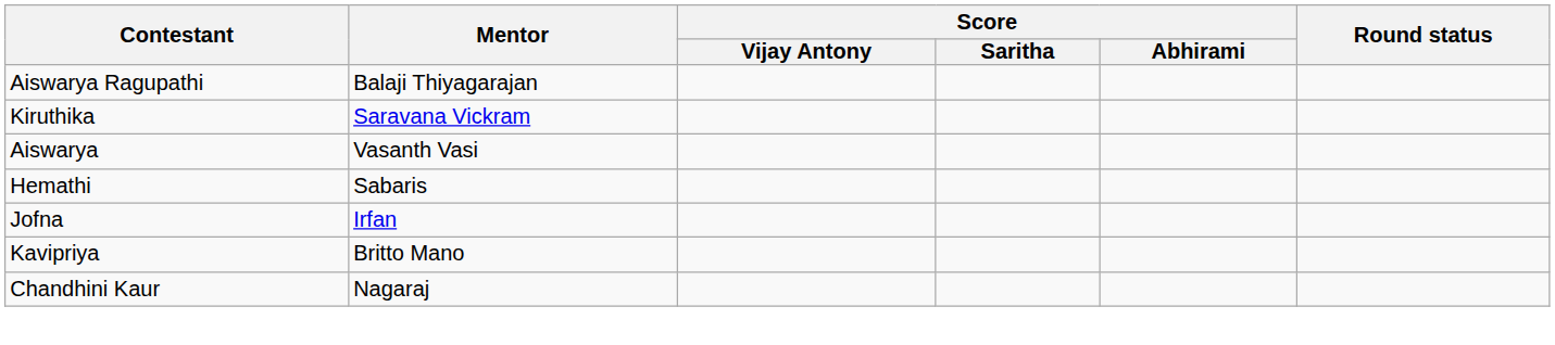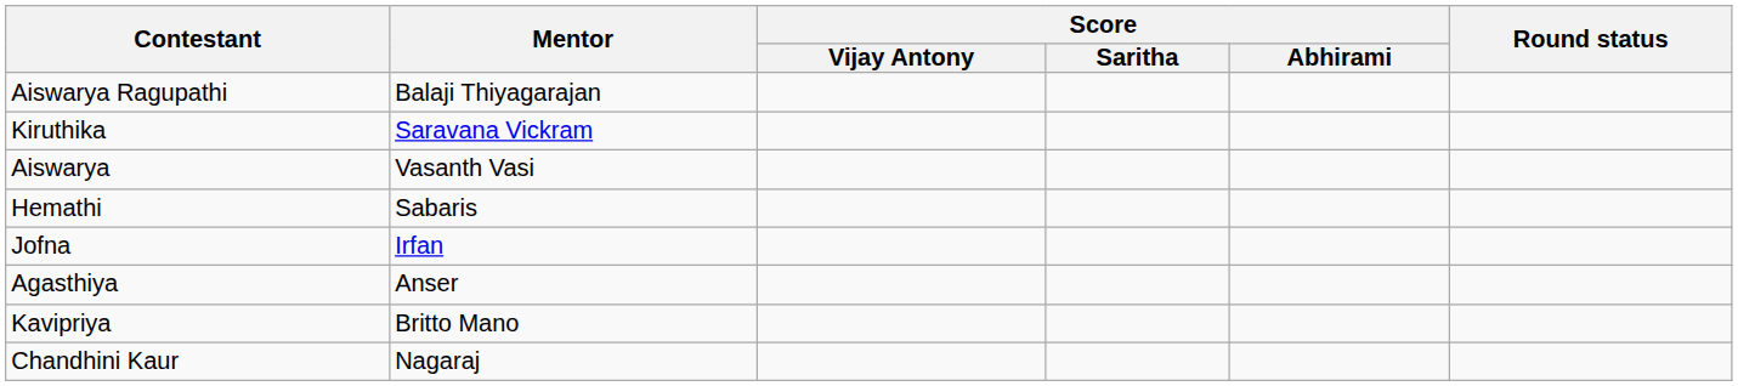+ row: Agasthiya | Anser
